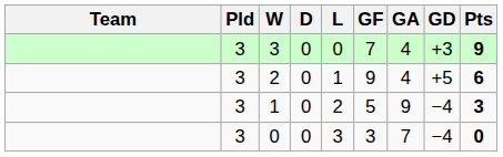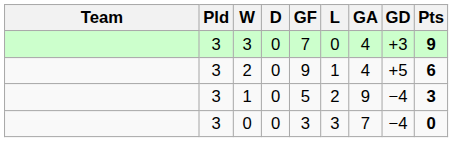columns swapped: L <-> GF
